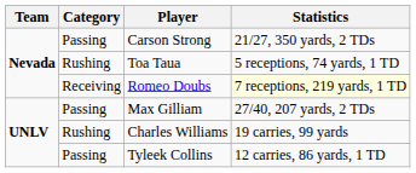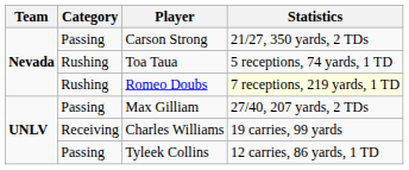Romeo Doubs | Category: Receiving -> Rushing
Charles Williams | Category: Rushing -> Receiving
